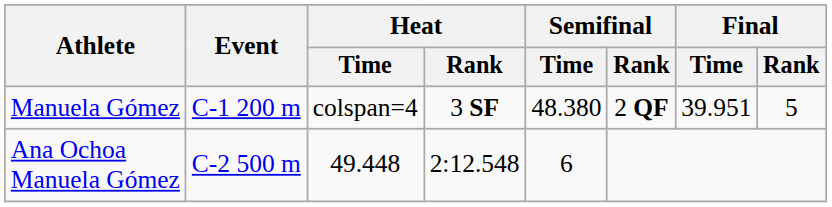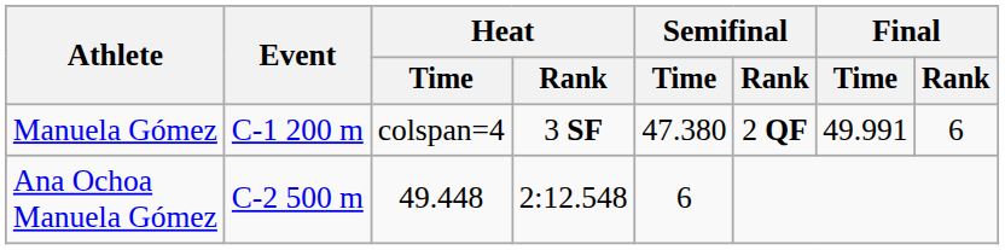Manuela Gómez | Semifinal / Time: 48.380 -> 47.380
Manuela Gómez | Final / Time: 39.951 -> 49.991
Manuela Gómez | Final / Rank: 5 -> 6
